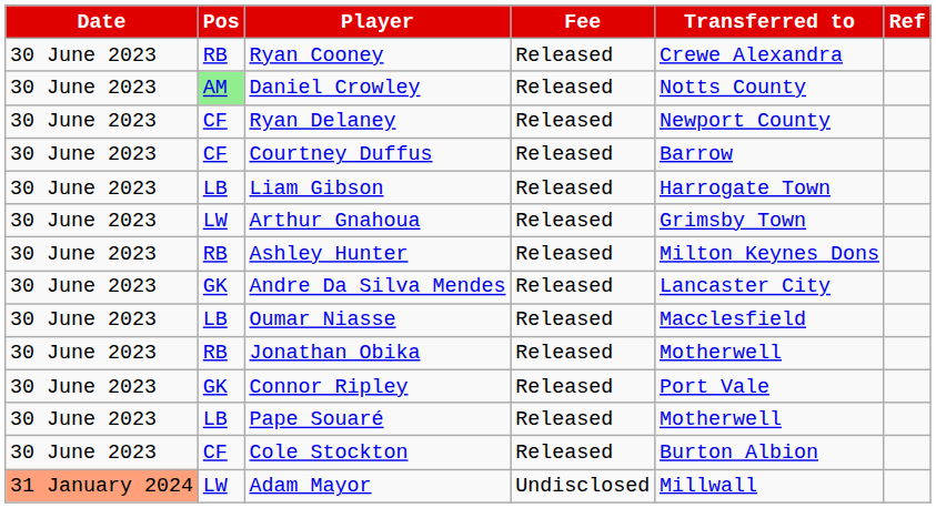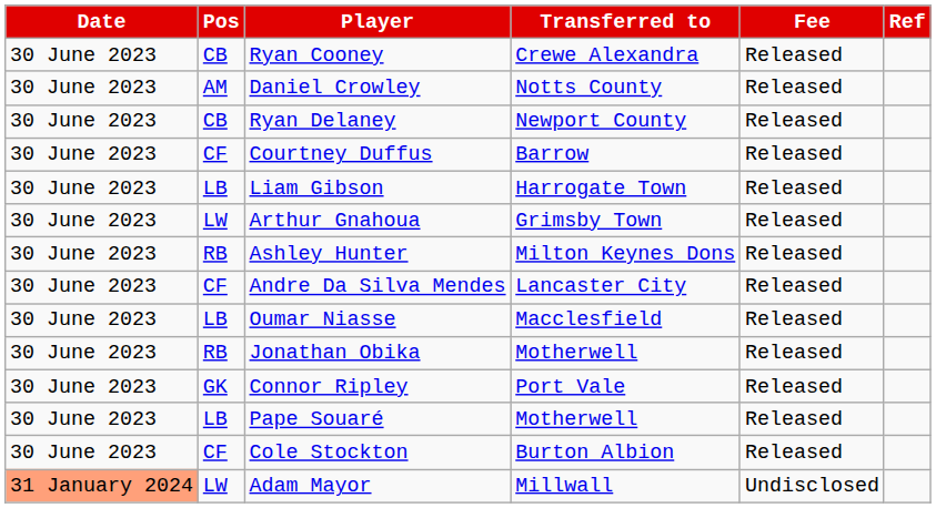columns swapped: Transferred to <-> Fee
Ryan Cooney | Pos: RB -> CB
Daniel Crowley | Pos: lightgreen background -> no background
Ryan Delaney | Pos: CF -> CB
Andre Da Silva Mendes | Pos: GK -> CF
